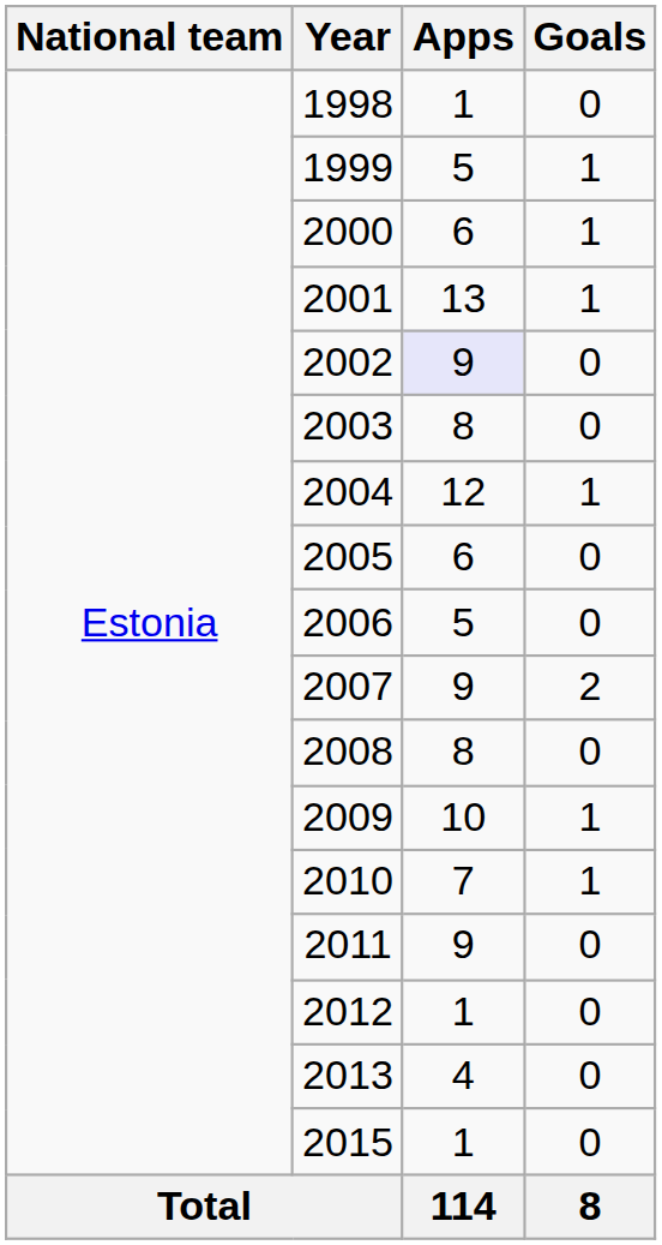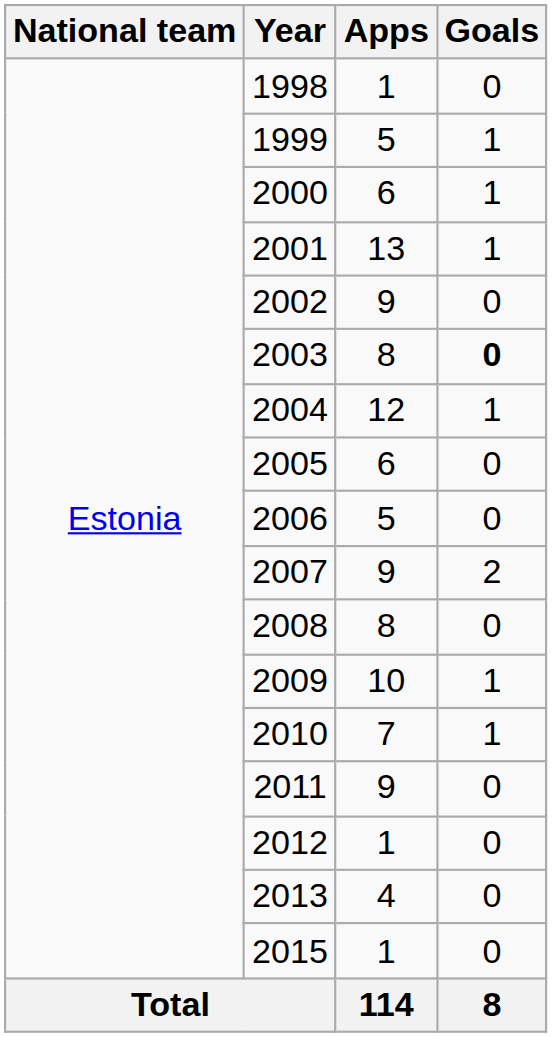2002 | Apps: lavender background -> no background
2003 | Goals: normal -> bold
